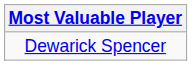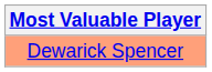row 2 | column 1: no background -> lightsalmon background
